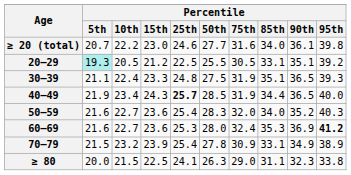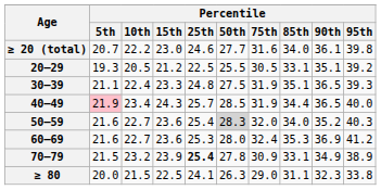20–29 | Percentile / 5th: paleturquoise background -> no background
40–49 | Percentile / 5th: no background -> pink background
40–49 | Percentile / 25th: bold -> normal
50–59 | Percentile / 50th: no background -> lightgrey background
60–69 | Percentile / 95th: bold -> normal
70–79 | Percentile / 25th: normal -> bold
